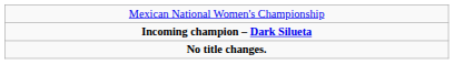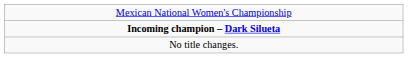row 3 | column 1: bold -> normal
